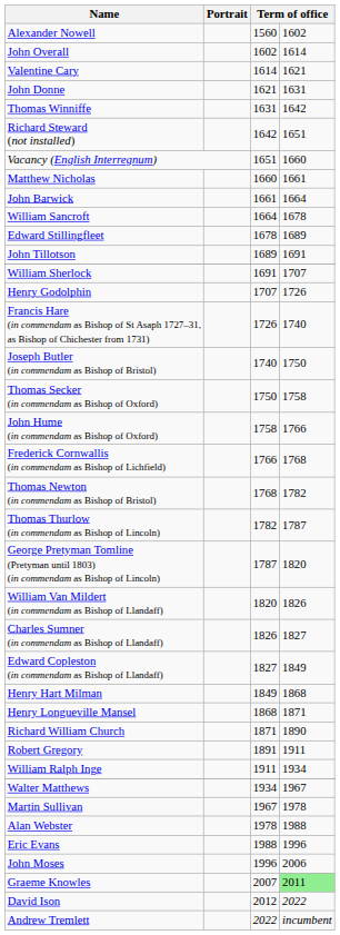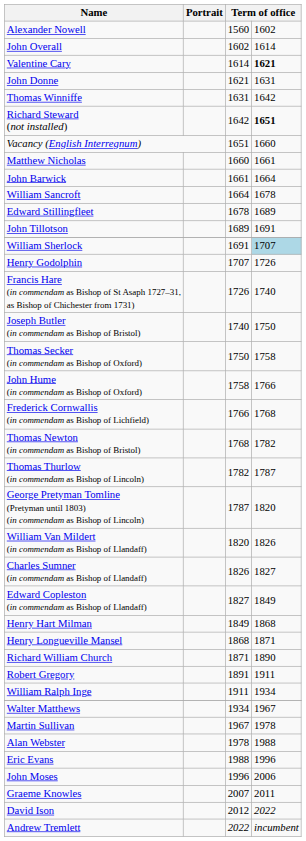Valentine Cary | column 4: normal -> bold
Richard Steward (not installed) | column 4: normal -> bold
William Sherlock | column 4: no background -> lightblue background
Graeme Knowles | column 4: lightgreen background -> no background
